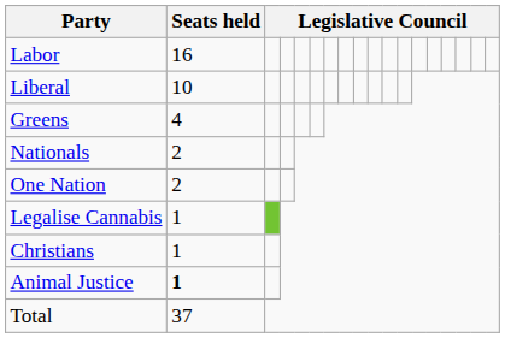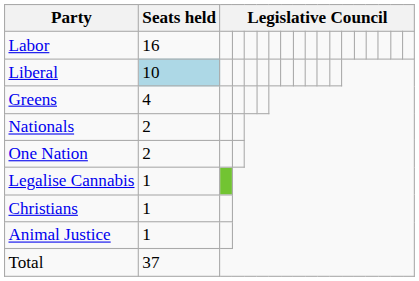Liberal | Seats held: no background -> lightblue background
Animal Justice | Seats held: bold -> normal
